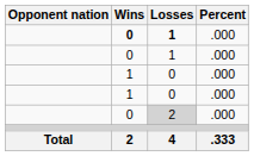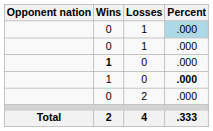row 2 | Wins: bold -> normal
row 2 | Losses: bold -> normal
row 2 | Percent: no background -> lightblue background
row 4 | Wins: normal -> bold
row 5 | Percent: normal -> bold
row 6 | Losses: lightgrey background -> no background
